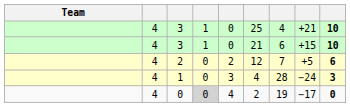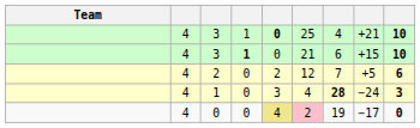row 2 | column 5: normal -> bold
row 3 | column 4: normal -> bold
row 5 | column 7: normal -> bold
row 6 | column 4: lightgrey background -> no background
row 6 | column 5: no background -> khaki background
row 6 | column 6: no background -> pink background
